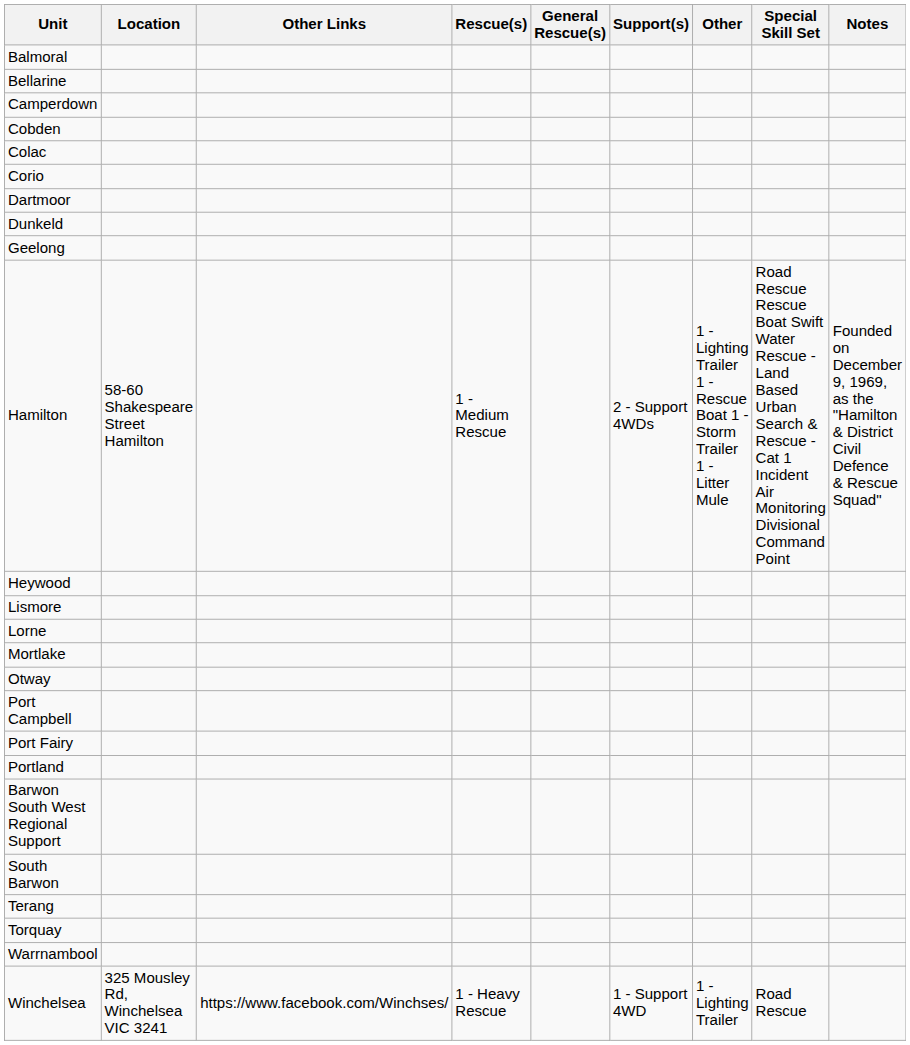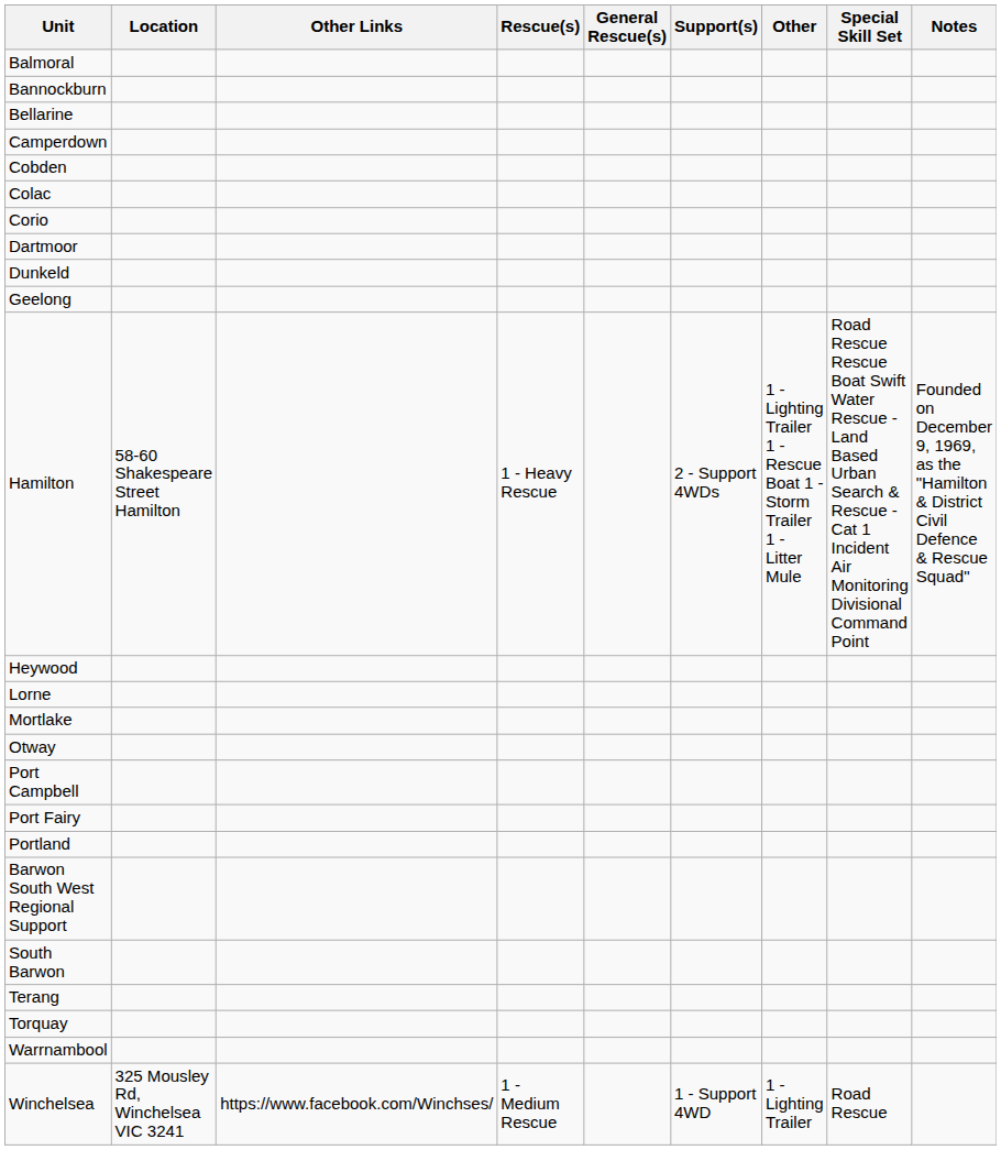+ row: Bannockburn
Hamilton | Rescue(s): 1 - Medium Rescue -> 1 - Heavy Rescue
- row: Lismore
Winchelsea | Rescue(s): 1 - Heavy Rescue -> 1 - Medium Rescue
